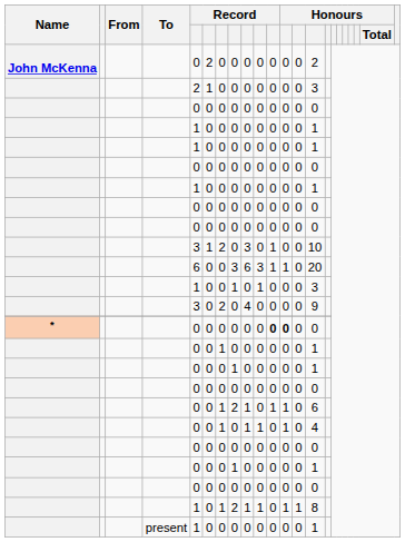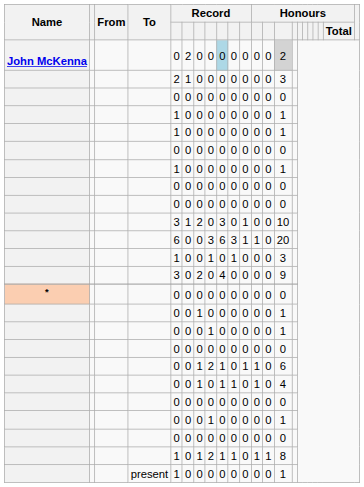John McKenna | column 9: no background -> lightblue background
John McKenna | column 14: no background -> lightgrey background
* | column 11: bold -> normal
* | column 12: bold -> normal
